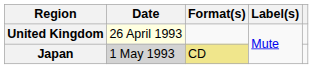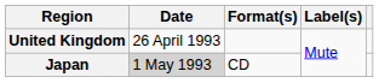United Kingdom | Date: lightyellow background -> no background
Japan | Format(s): khaki background -> no background
